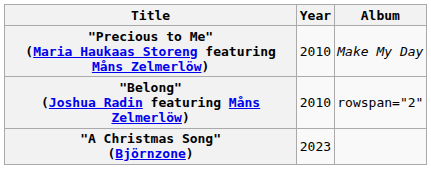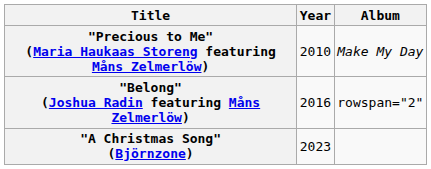"Belong" (Joshua Radin featuring Måns Zelmerlöw) | Year: 2010 -> 2016
